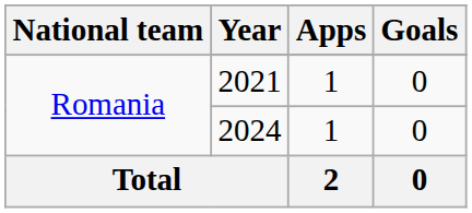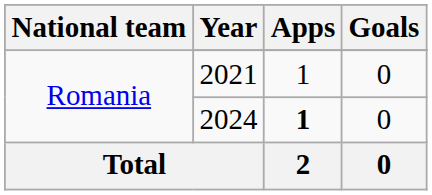2024 | Apps: normal -> bold
